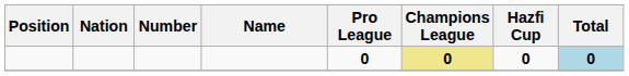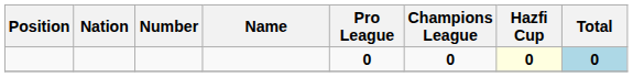row 2 | Champions League: khaki background -> no background
row 2 | Hazfi Cup: no background -> lightyellow background
